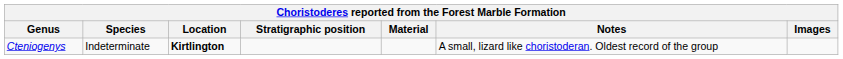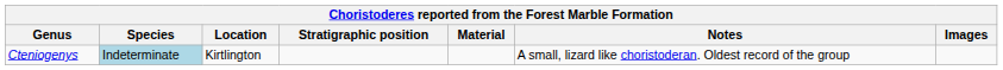Cteniogenys | Species: no background -> lightblue background
Cteniogenys | Location: bold -> normal
